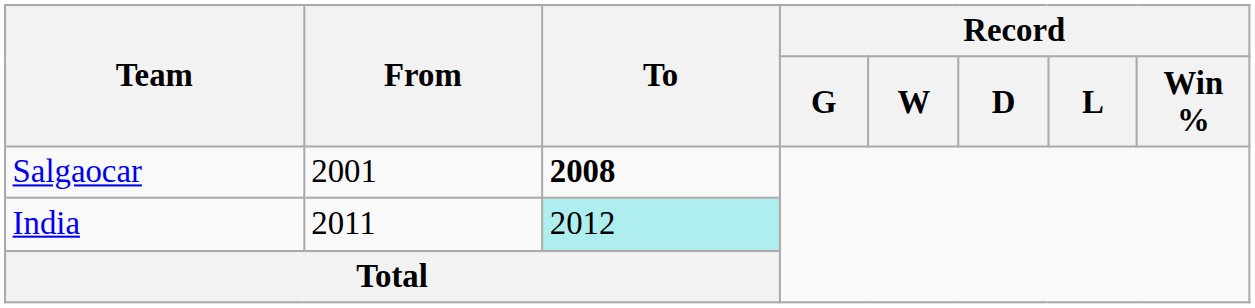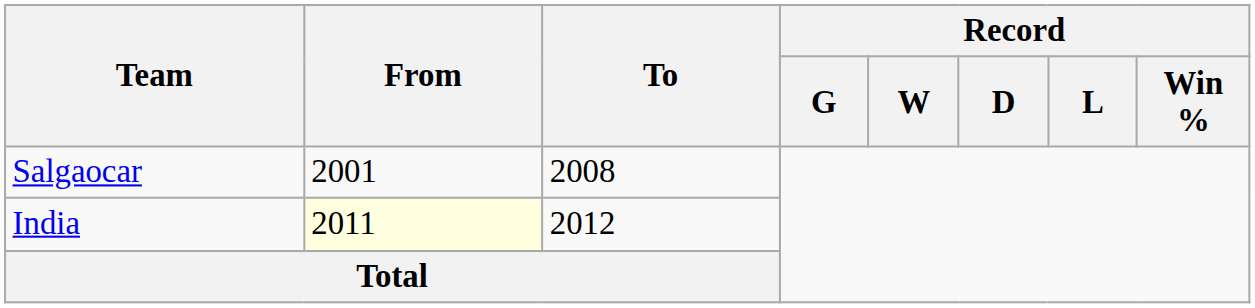Salgaocar | To: bold -> normal
India | From: no background -> lightyellow background
India | To: paleturquoise background -> no background
